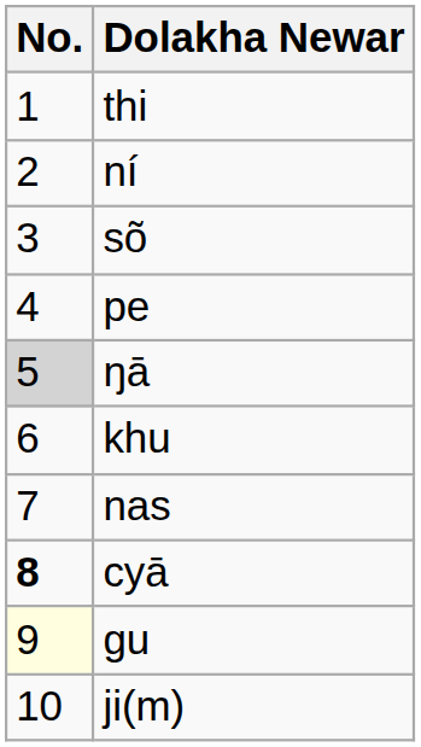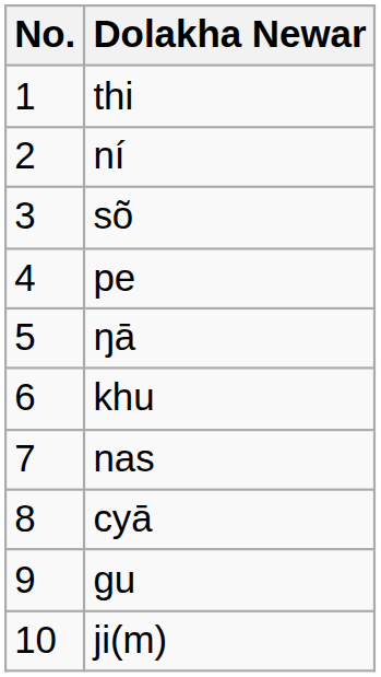ŋā | No.: lightgrey background -> no background
cyā | No.: bold -> normal
gu | No.: lightyellow background -> no background
